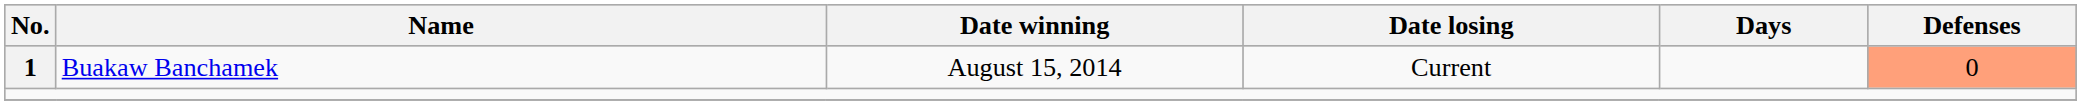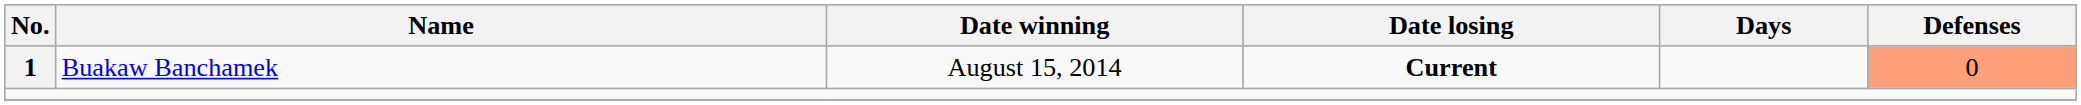Buakaw Banchamek | Date losing: normal -> bold
